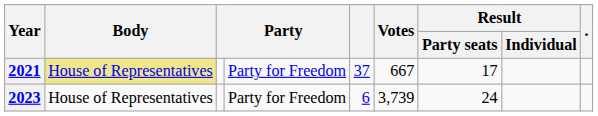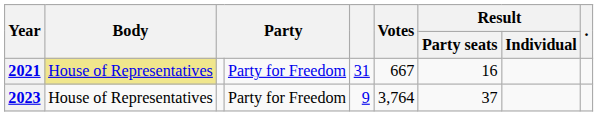2021 | column 5: 37 -> 31
2021 | Result / Party seats: 17 -> 16
2023 | column 5: 6 -> 9
2023 | Votes: 3,739 -> 3,764
2023 | Result / Party seats: 24 -> 37
